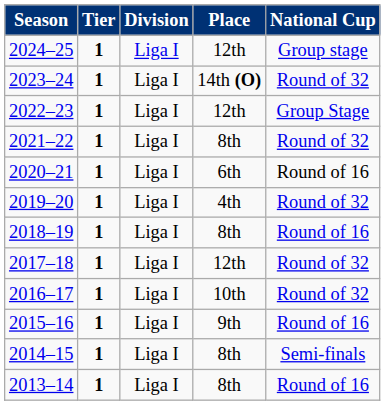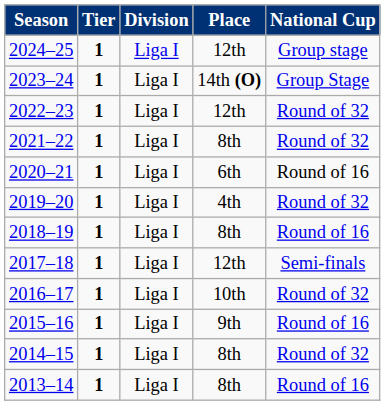2023–24 | National Cup: Round of 32 -> Group Stage
2022–23 | National Cup: Group Stage -> Round of 32
2017–18 | National Cup: Round of 32 -> Semi-finals
2014–15 | National Cup: Semi-finals -> Round of 32
